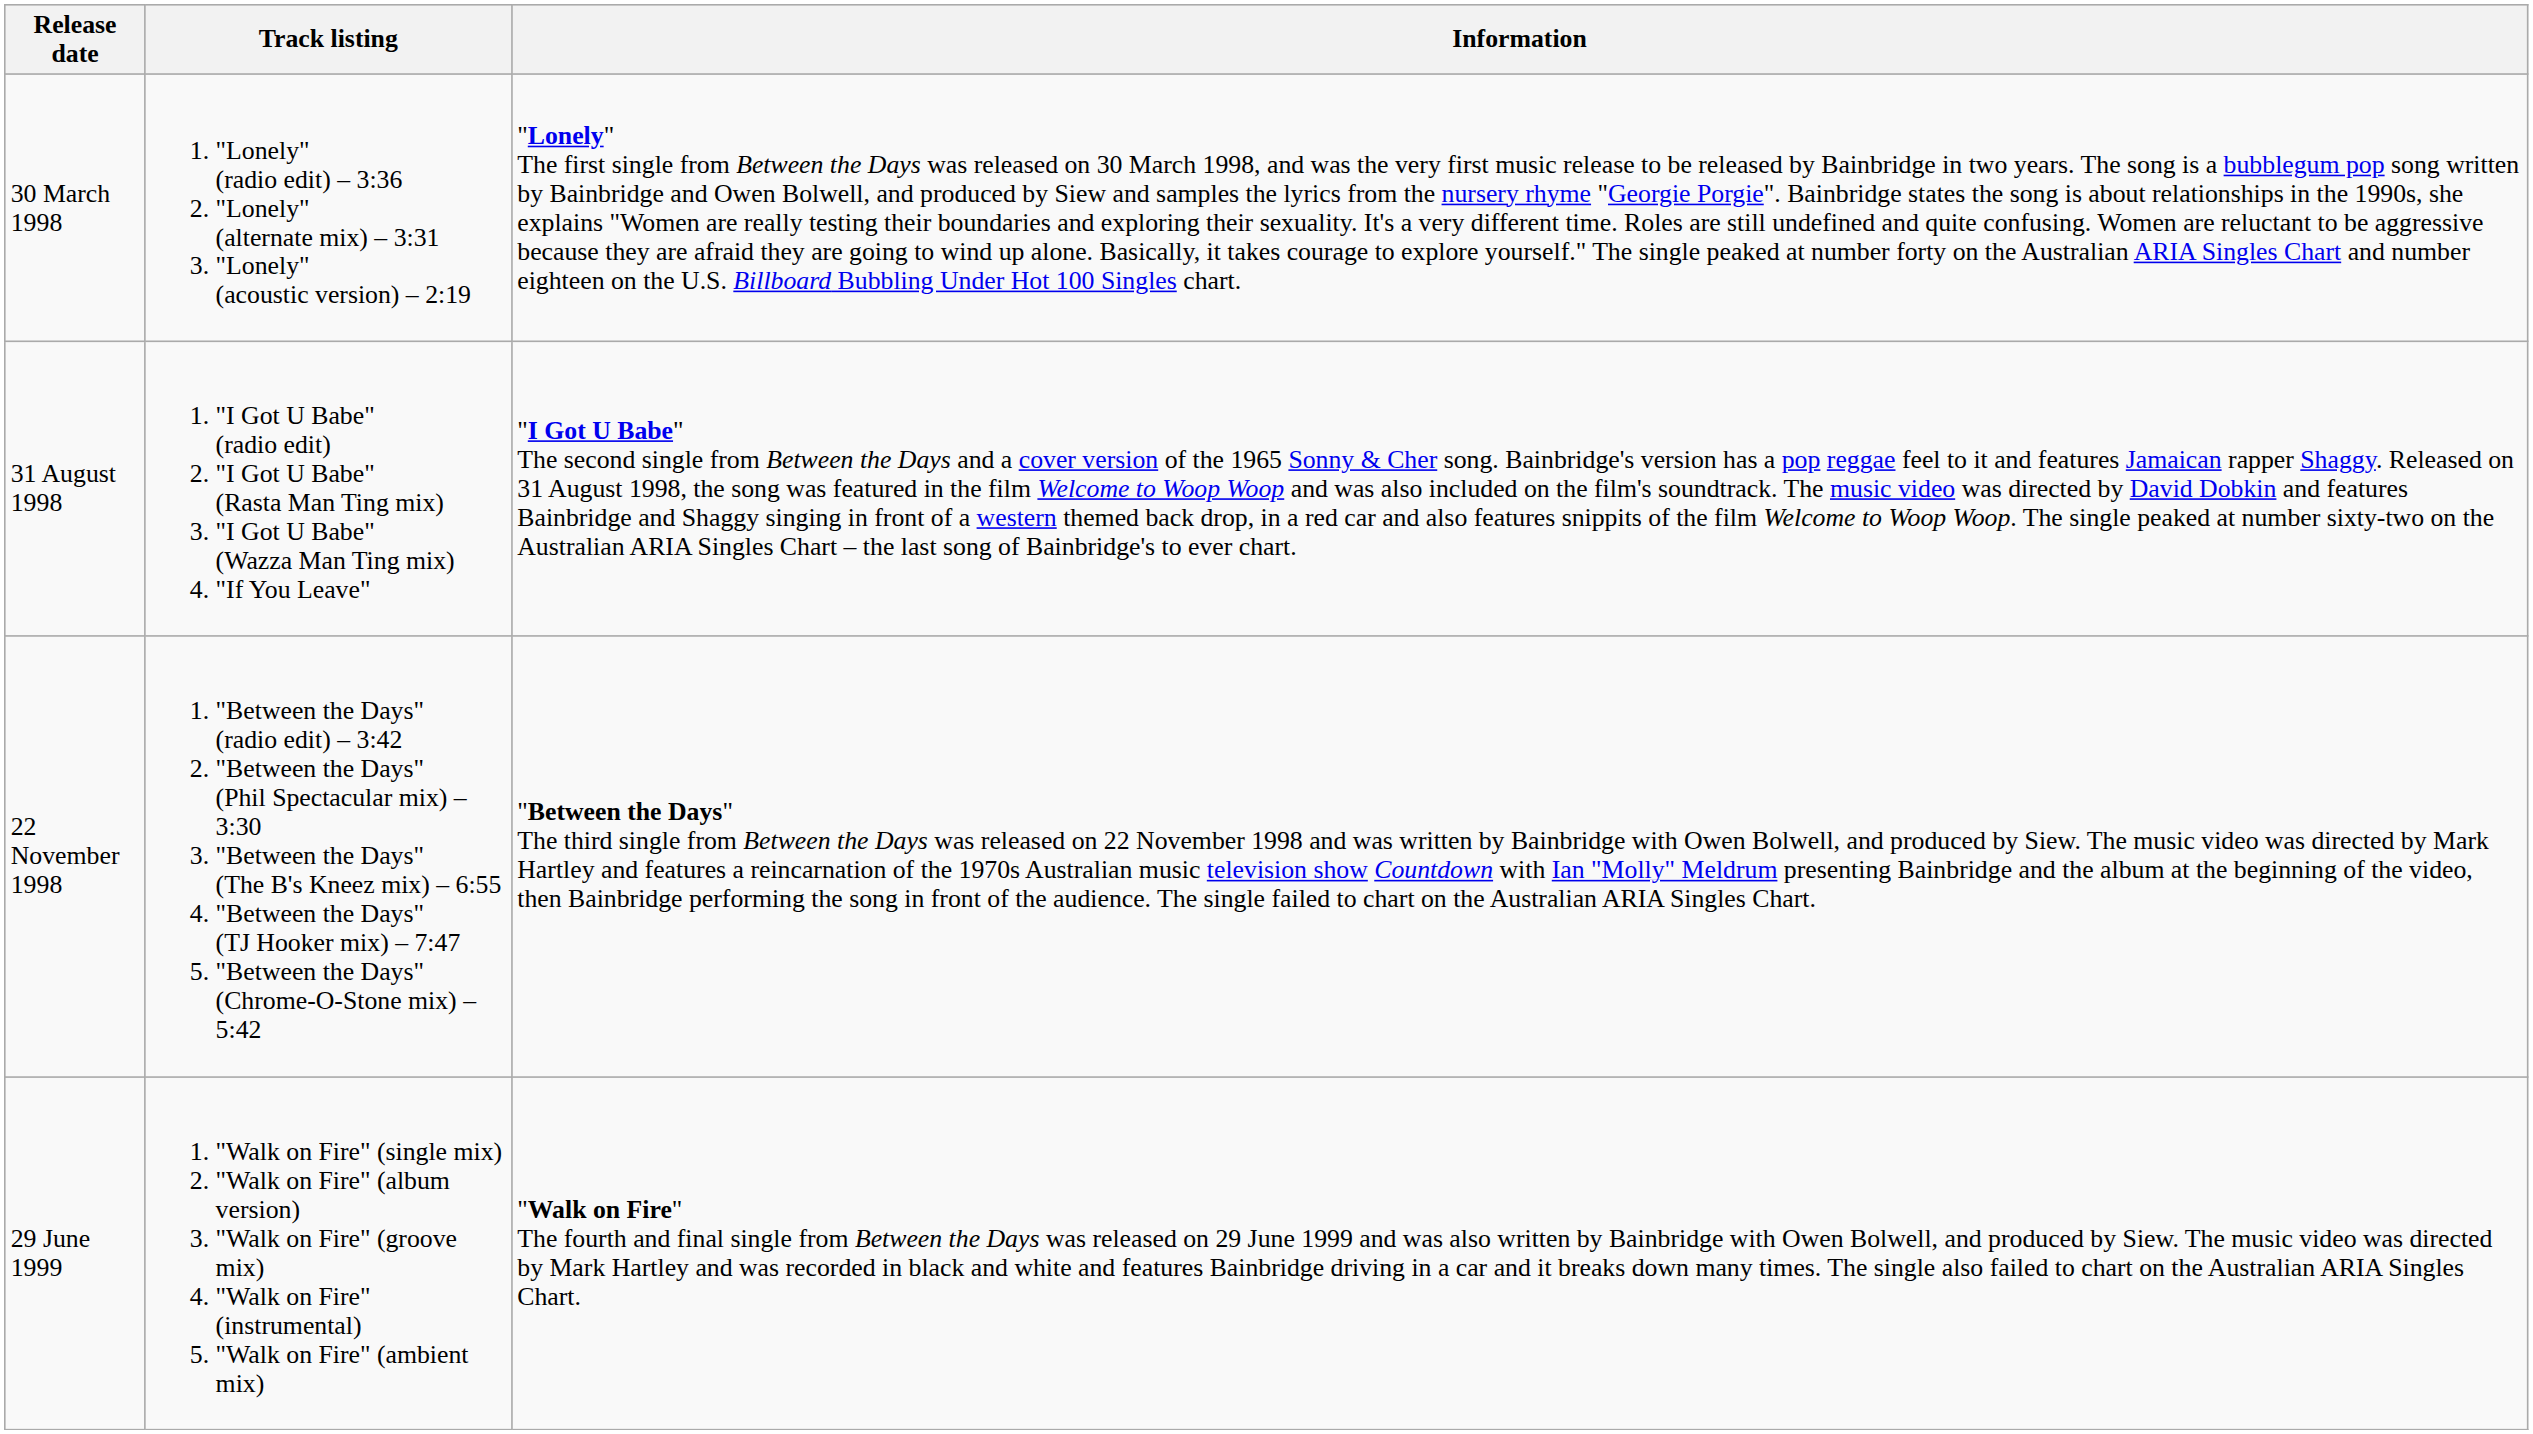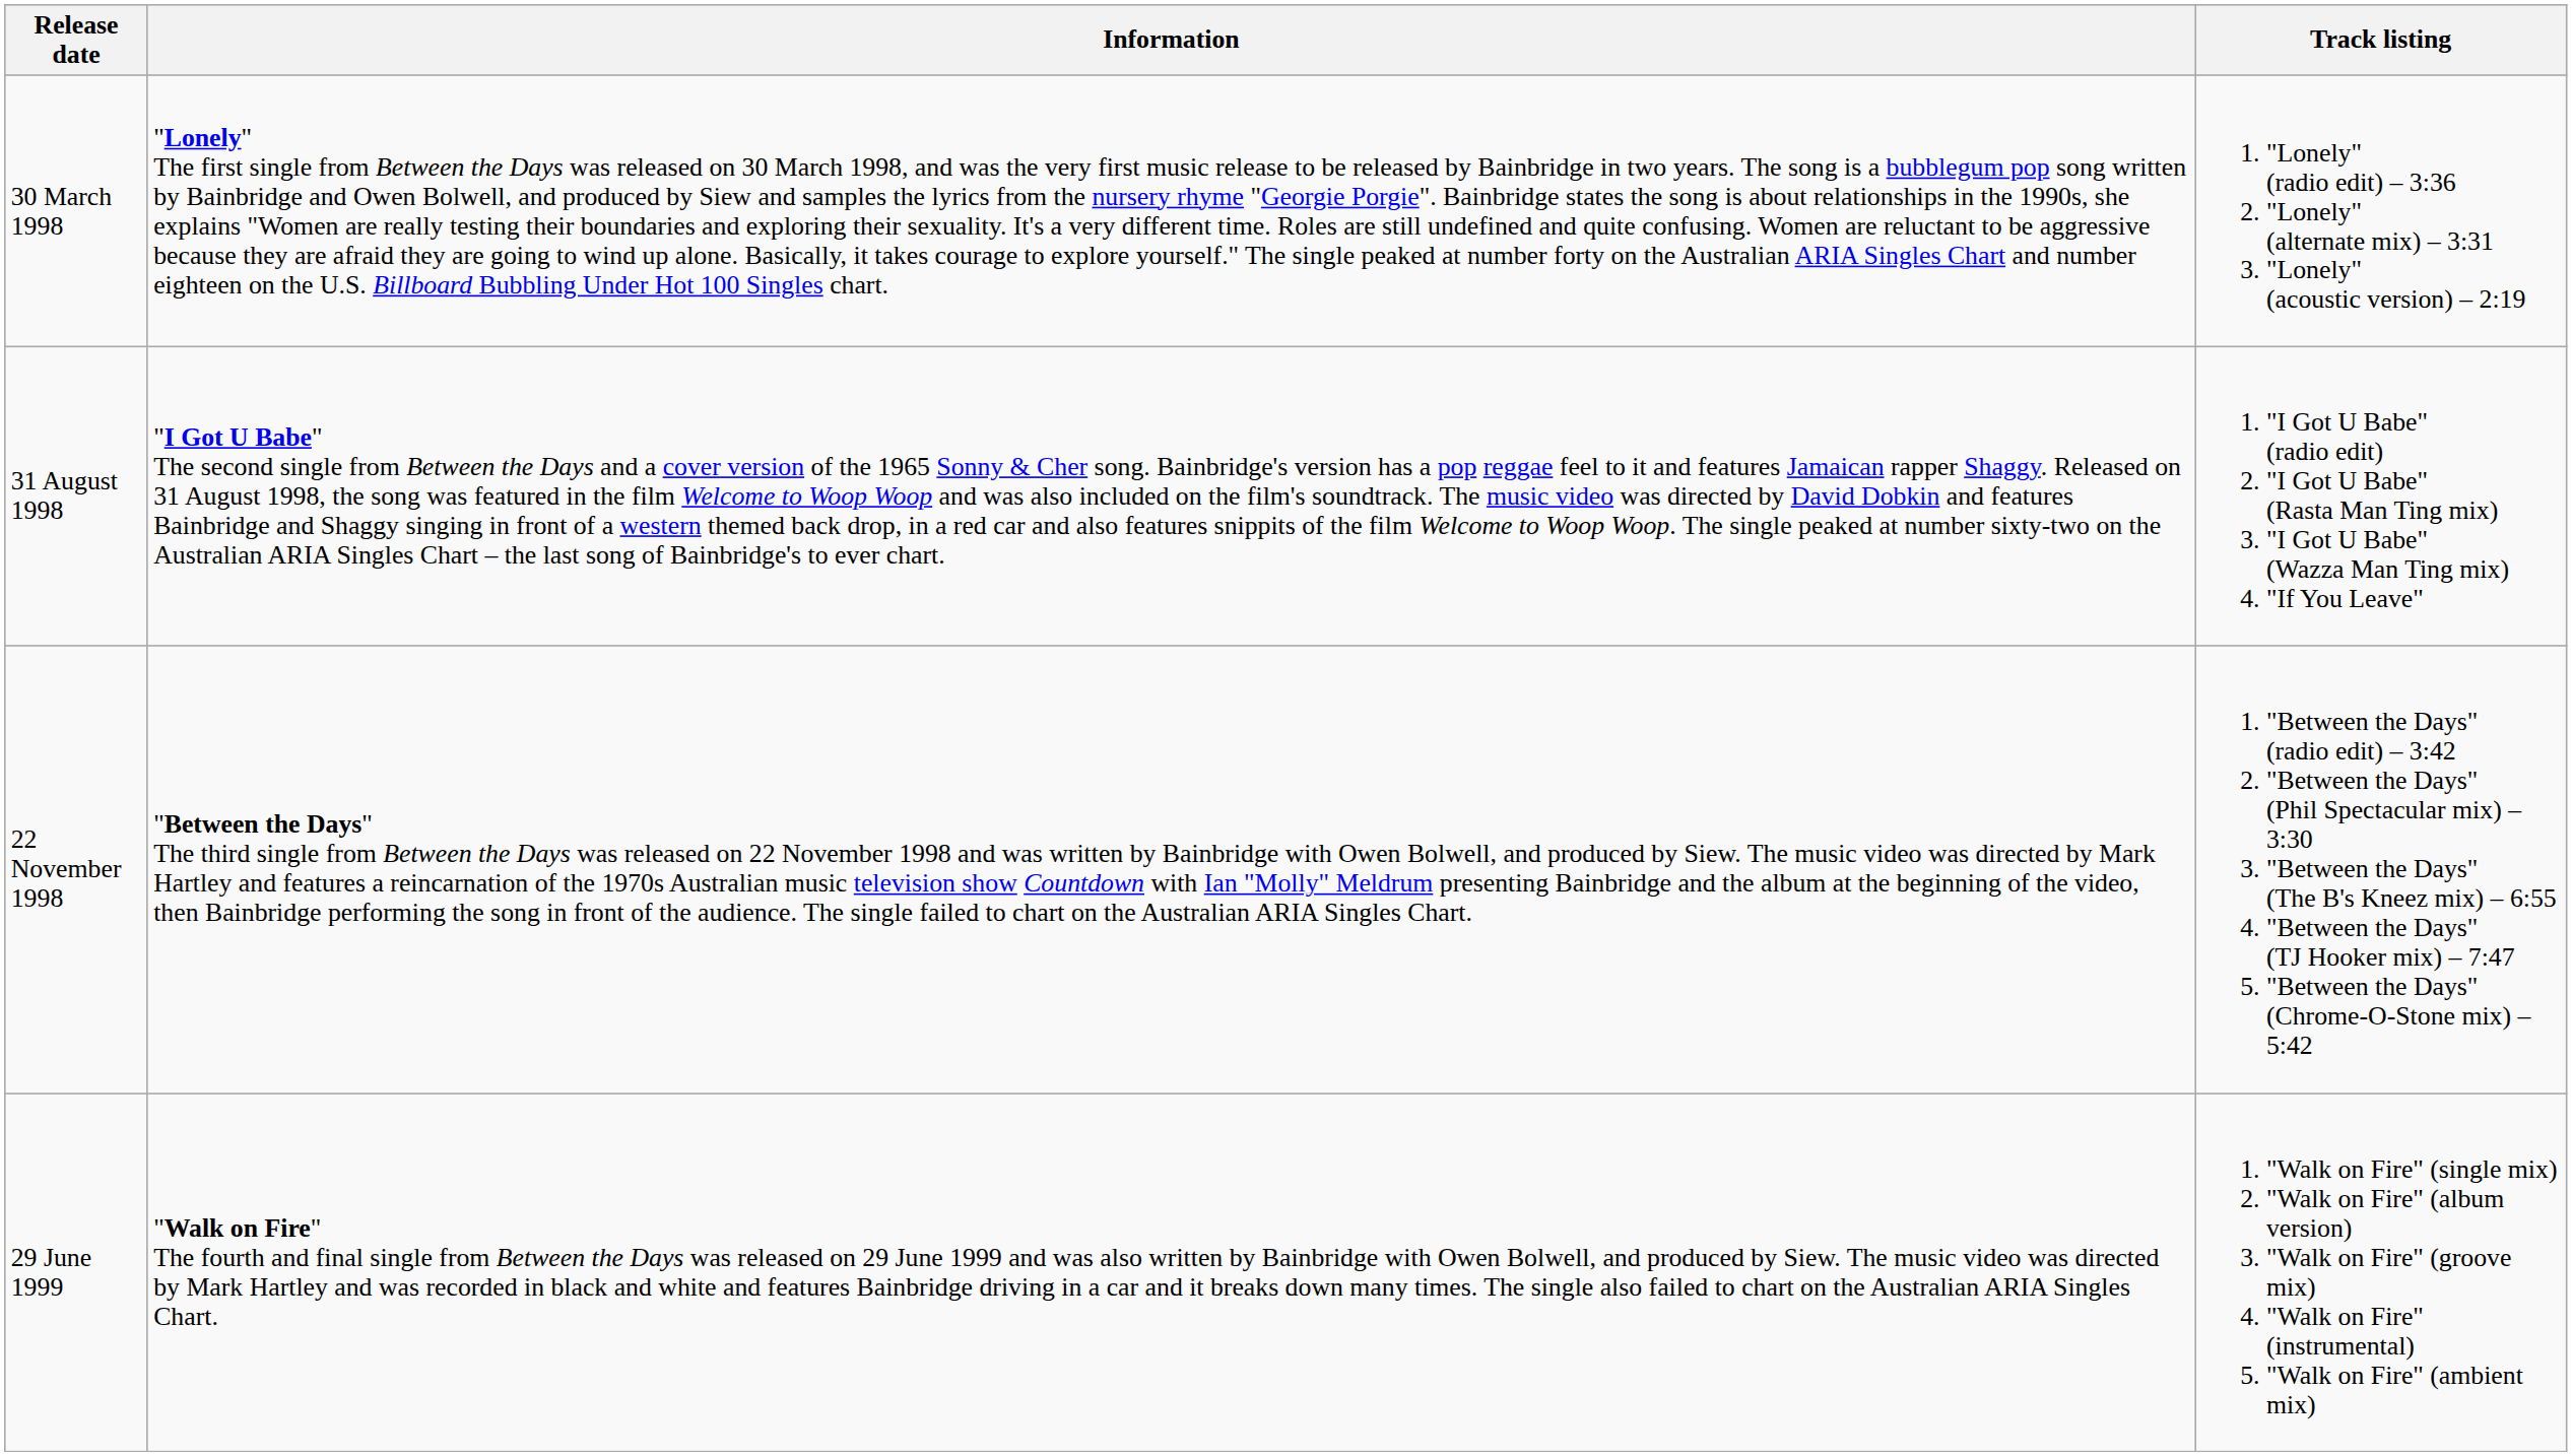columns swapped: Information <-> Track listing
